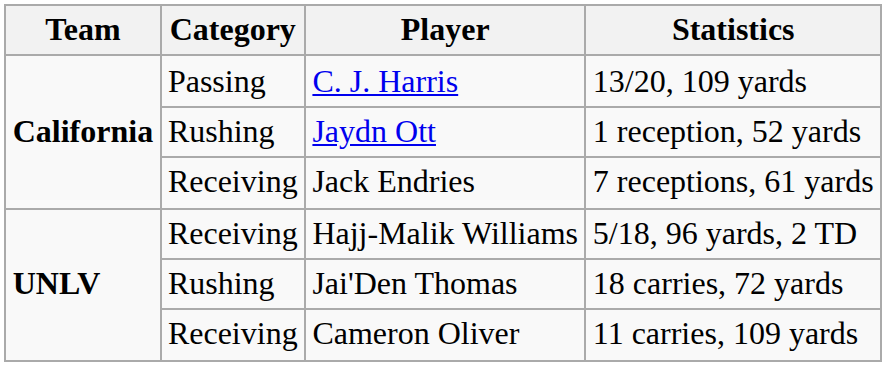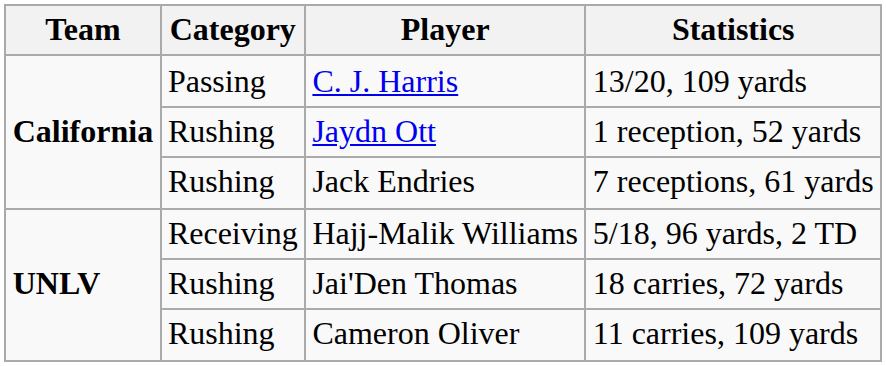Jack Endries | Category: Receiving -> Rushing
Cameron Oliver | Category: Receiving -> Rushing
